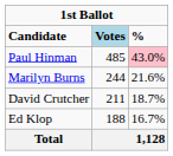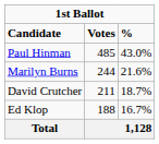Candidate | column 2: lightblue background -> no background
Paul Hinman | column 3: pink background -> no background
